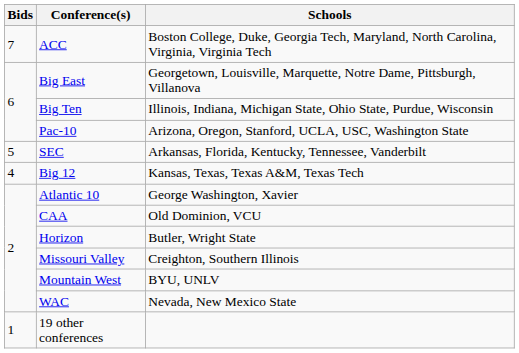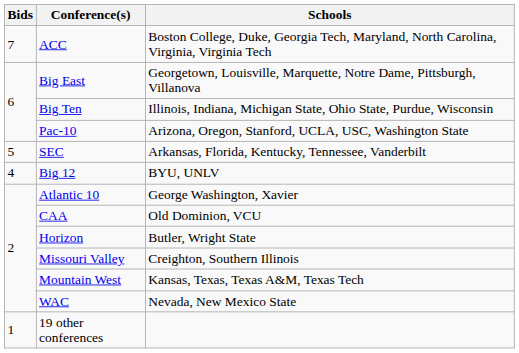Big 12 | Schools: Kansas, Texas, Texas A&M, Texas Tech -> BYU, UNLV
Mountain West | Schools: BYU, UNLV -> Kansas, Texas, Texas A&M, Texas Tech
